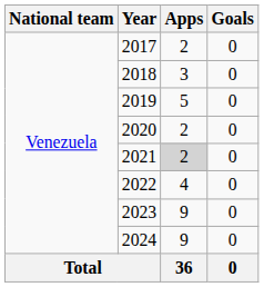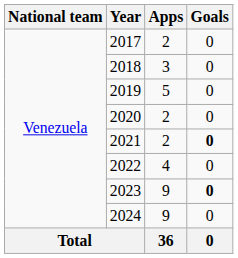2021 | Apps: lightgrey background -> no background
2021 | Goals: normal -> bold
2023 | Goals: normal -> bold
